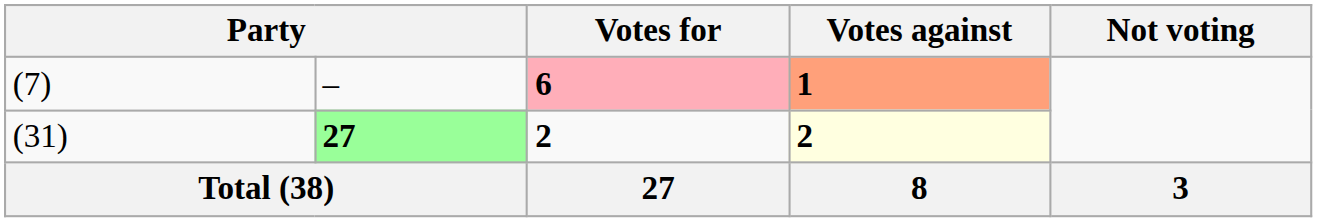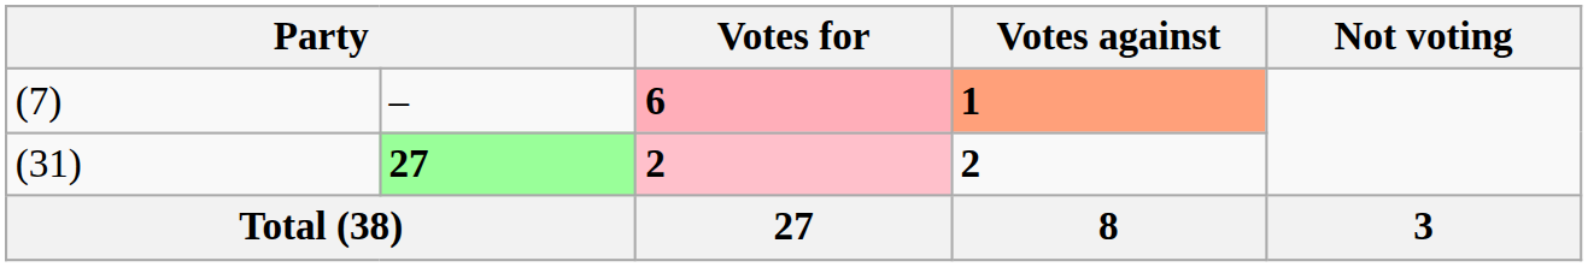(31) | Votes for: no background -> pink background
(31) | Votes against: lightyellow background -> no background
